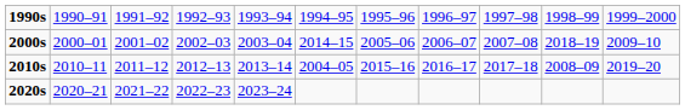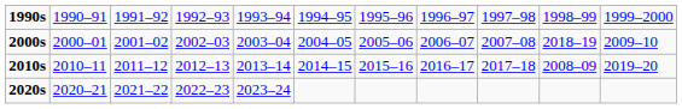2000s | column 6: 2014–15 -> 2004–05
2010s | column 6: 2004–05 -> 2014–15
